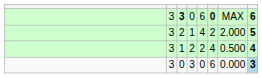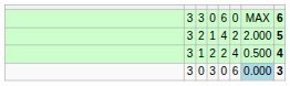row 2 | column 3: bold -> normal
row 2 | column 6: bold -> normal
row 5 | column 7: no background -> lightblue background
row 5 | column 8: lightblue background -> no background
